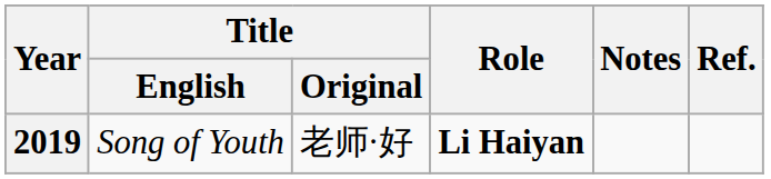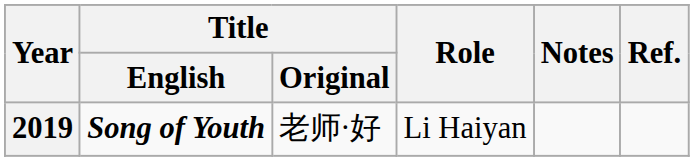2019 | Title / English: normal -> bold
2019 | Role: bold -> normal
